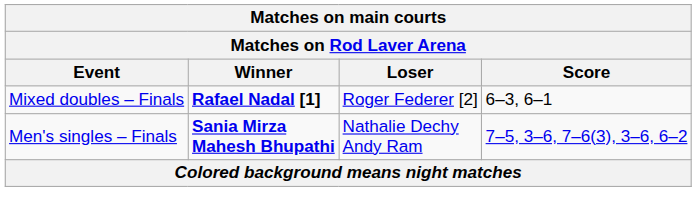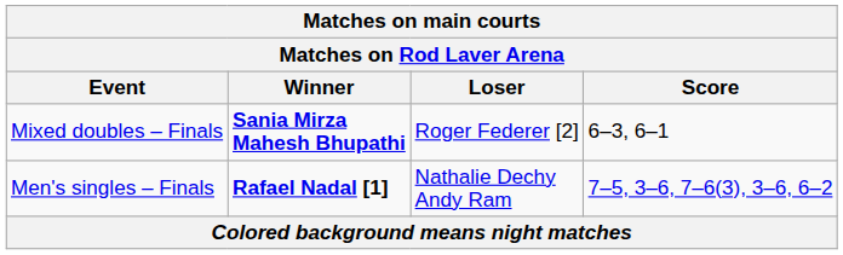Mixed doubles – Finals | Winner: Rafael Nadal [1] -> Sania Mirza Mahesh Bhupathi
Men's singles – Finals | Winner: Sania Mirza Mahesh Bhupathi -> Rafael Nadal [1]
